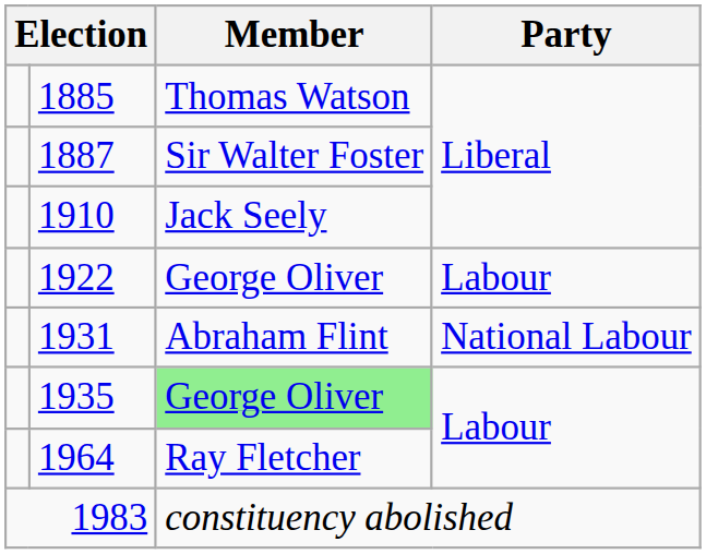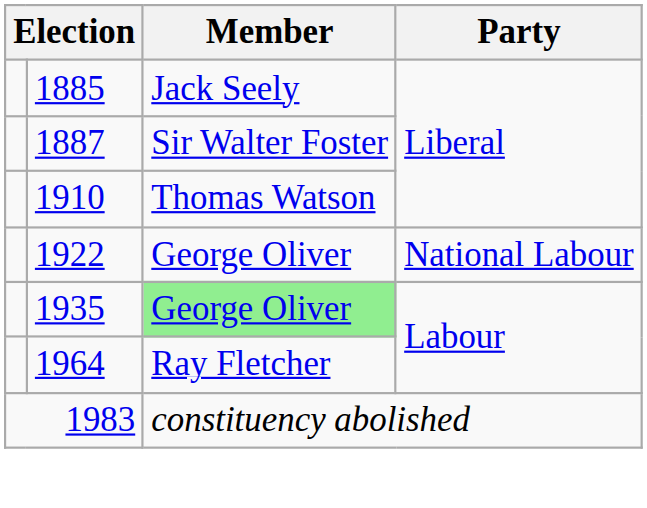1885 | Member: Thomas Watson -> Jack Seely
1910 | Member: Jack Seely -> Thomas Watson
1922 | Party: Labour -> National Labour
- row: 1931 | Abraham Flint | National Labour
